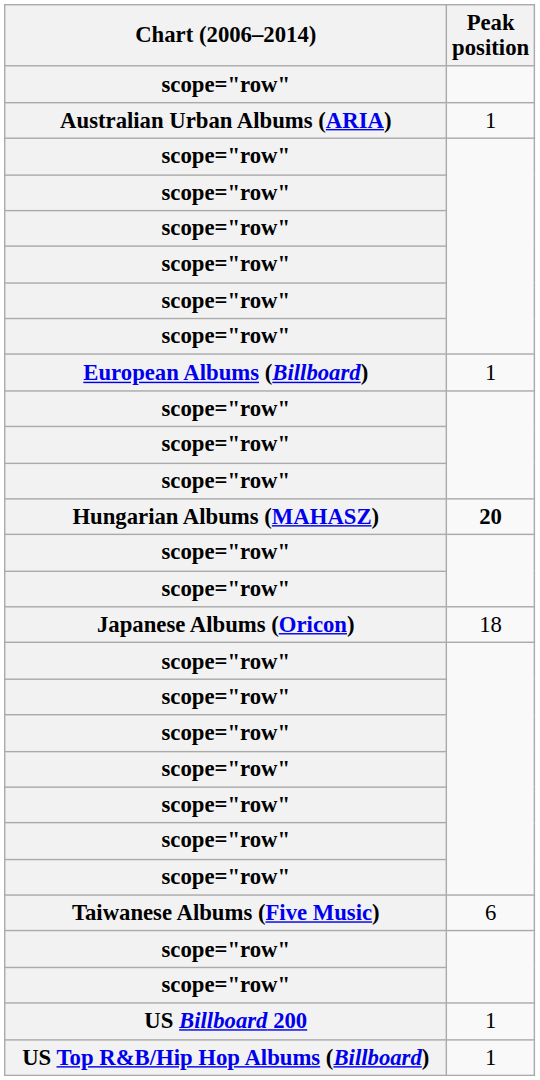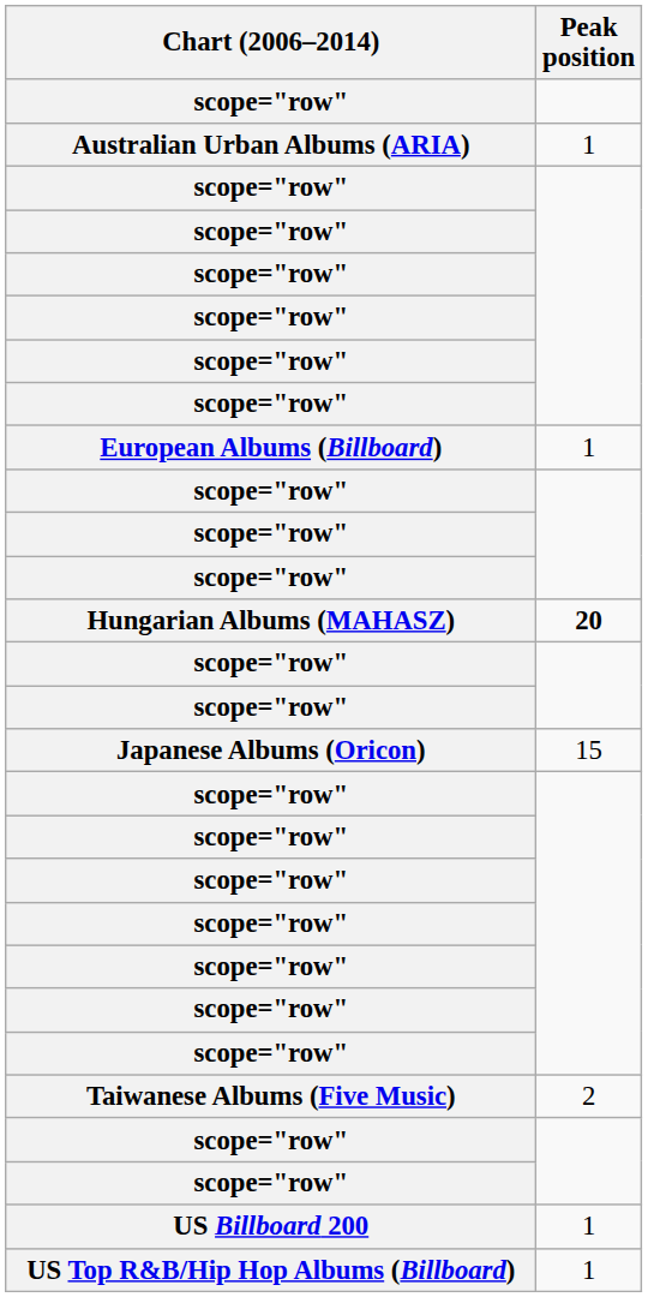Japanese Albums (Oricon) | Peak position: 18 -> 15
Taiwanese Albums (Five Music) | Peak position: 6 -> 2
